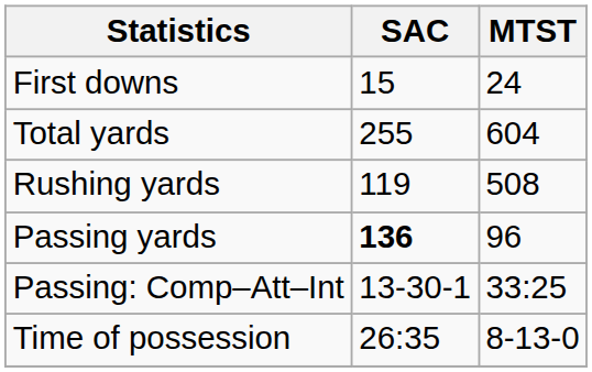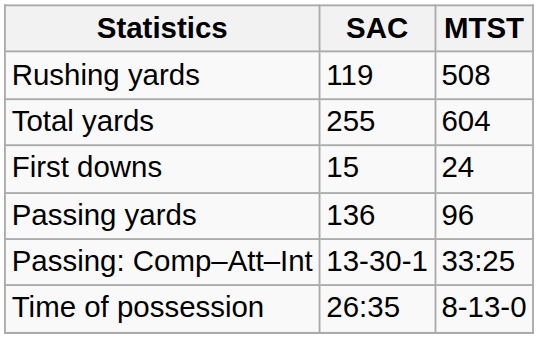rows swapped: First downs <-> Rushing yards
Passing yards | SAC: bold -> normal
